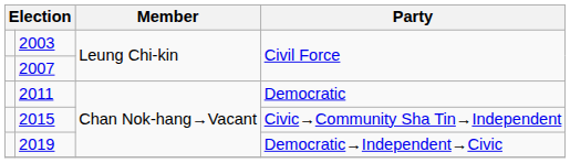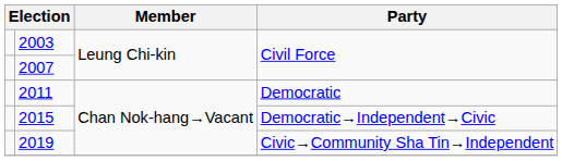2015 | Party: Civic→Community Sha Tin→Independent -> Democratic→Independent→Civic
2019 | Party: Democratic→Independent→Civic -> Civic→Community Sha Tin→Independent
